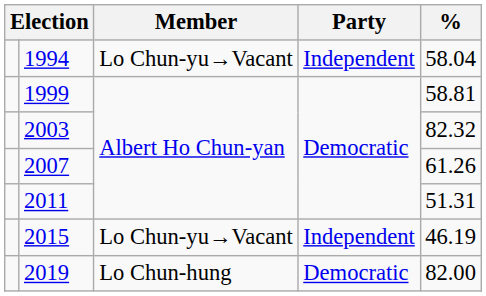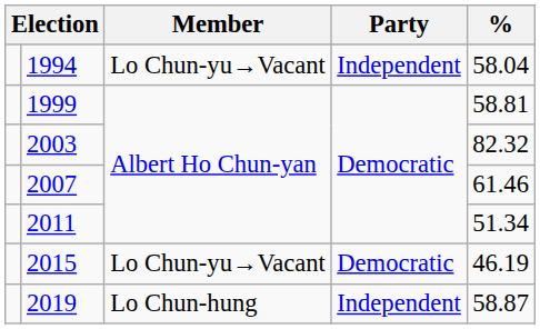2007 | %: 61.26 -> 61.46
2011 | %: 51.31 -> 51.34
2015 | Party: Independent -> Democratic
2019 | Party: Democratic -> Independent
2019 | %: 82.00 -> 58.87
